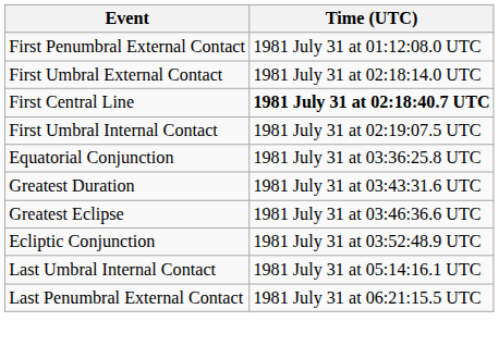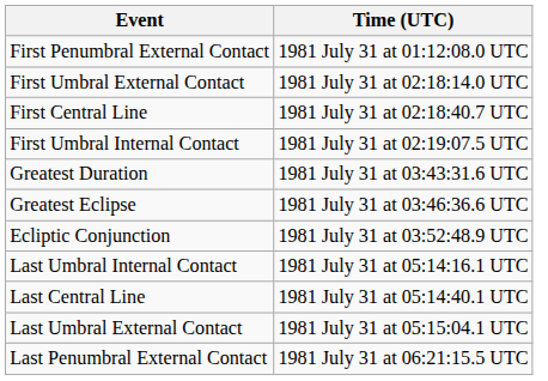First Central Line | Time (UTC): bold -> normal
- row: Equatorial Conjunction | 1981 July 31 at 03:36:25.8 UTC
+ row: Last Central Line | 1981 July 31 at 05:14:40.1 UTC
+ row: Last Umbral External Contact | 1981 July 31 at 05:15:04.1 UTC
